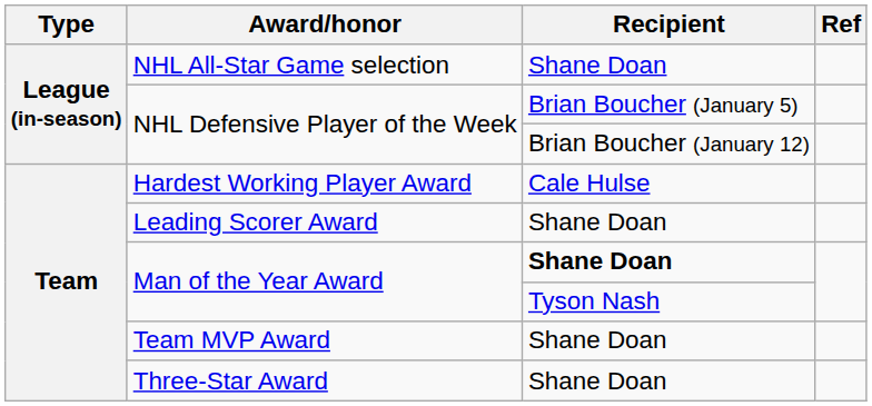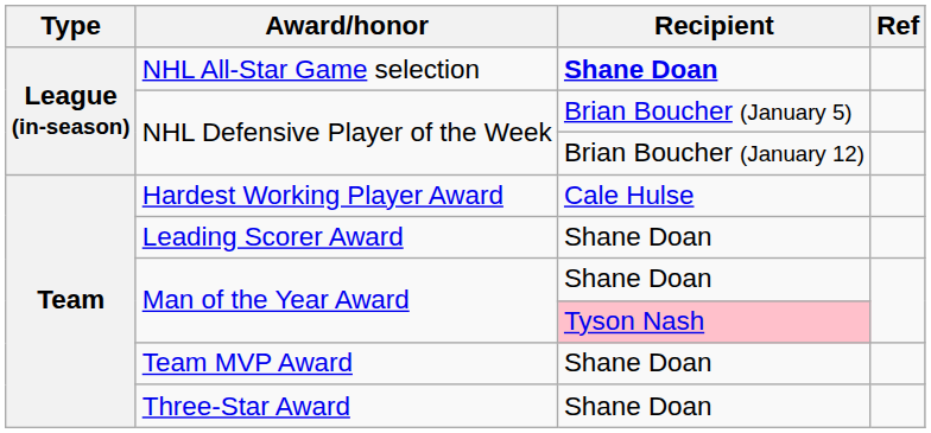NHL All-Star Game selection | Recipient: normal -> bold
Man of the Year Award / Shane Doan | Recipient: bold -> normal
Man of the Year Award / Tyson Nash | Recipient: no background -> pink background
